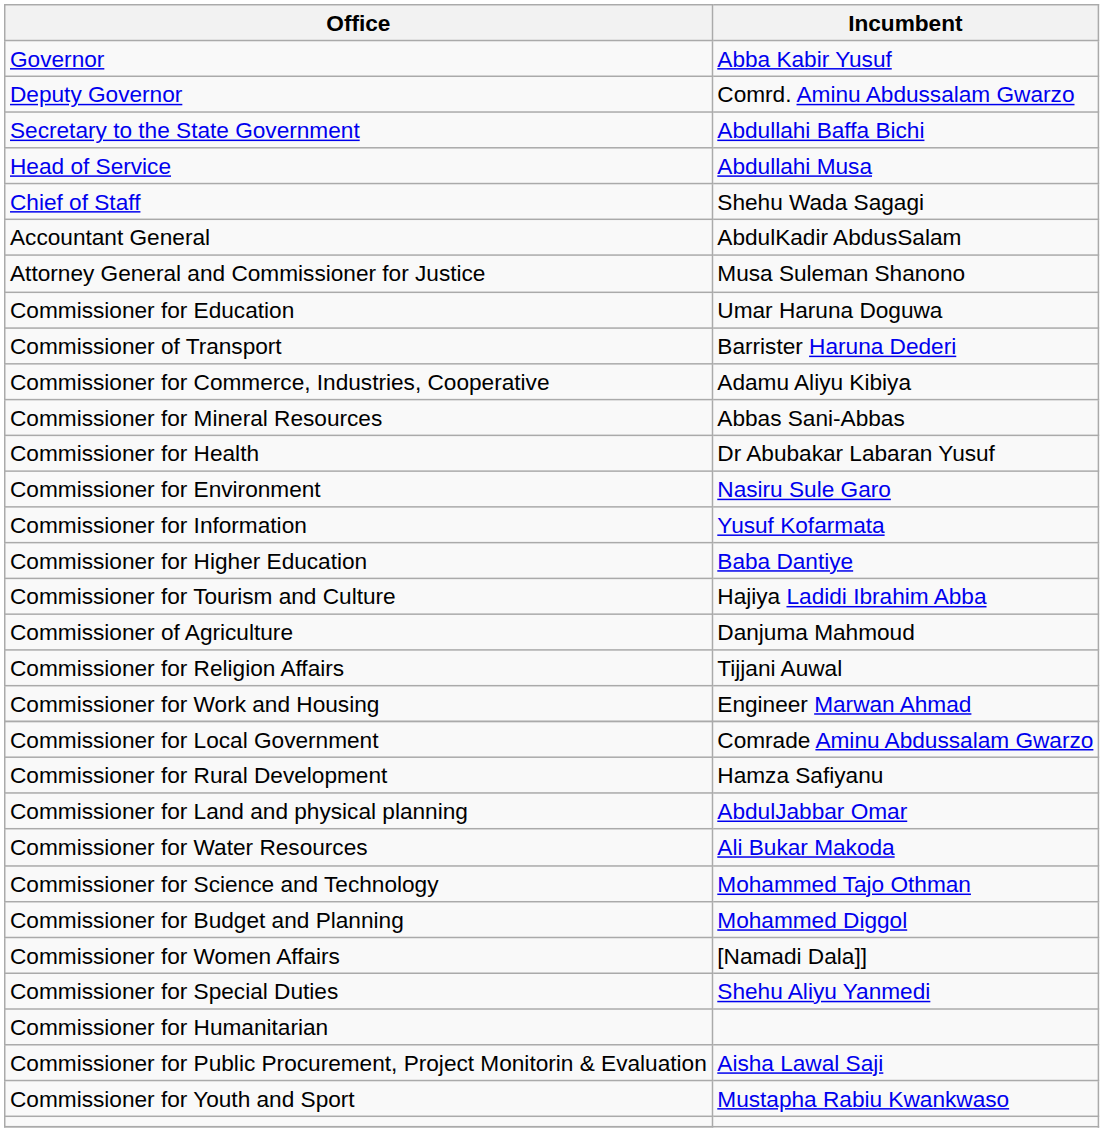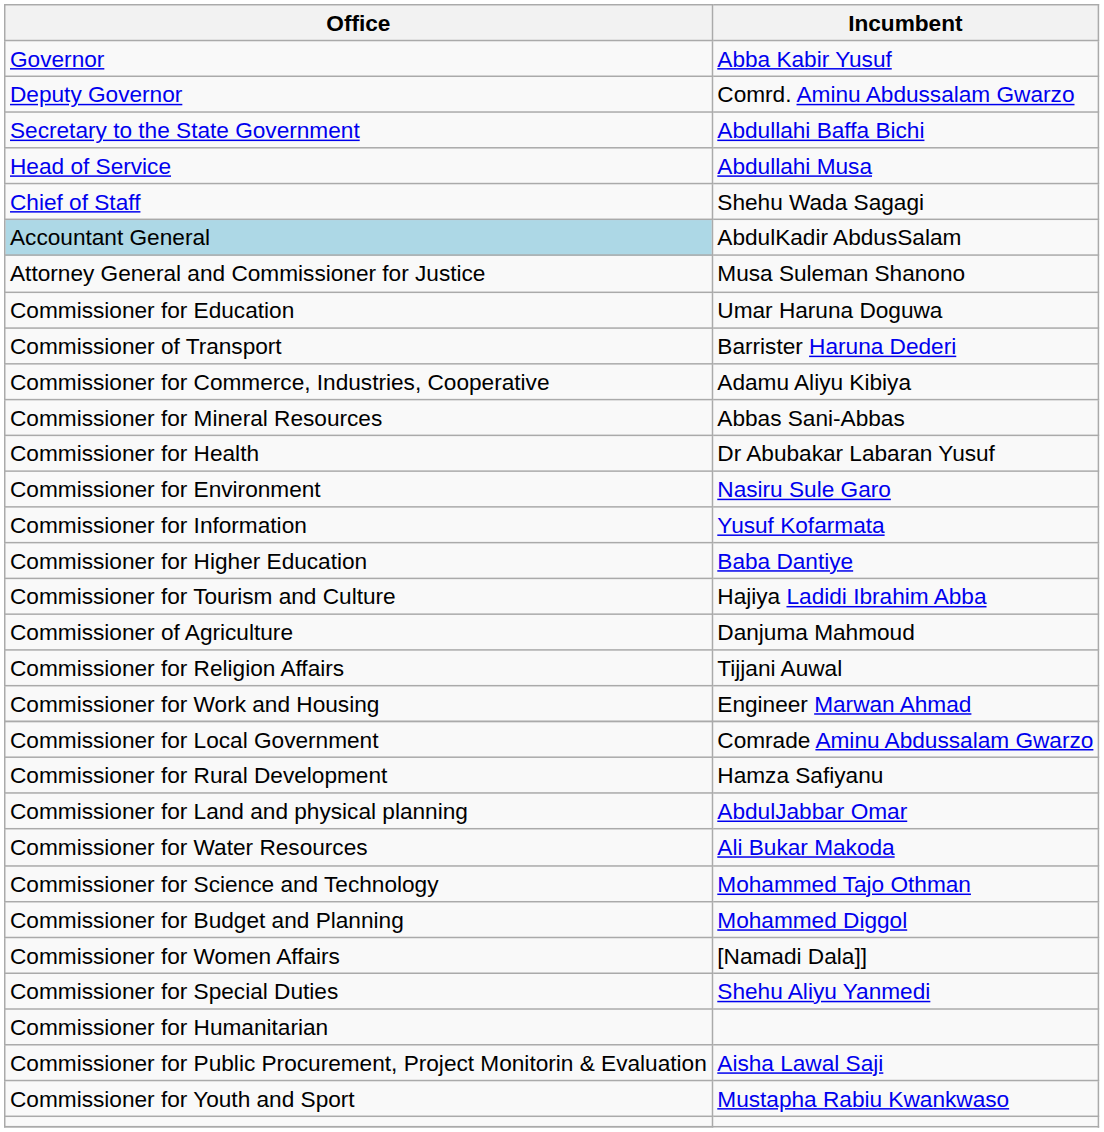row 7 | Office: no background -> lightblue background
